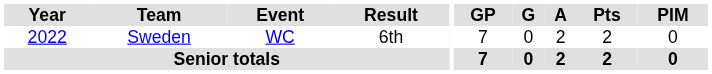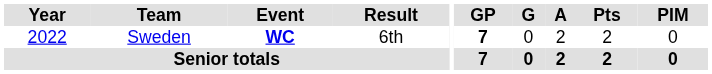Sweden | Event: normal -> bold
Sweden | GP: normal -> bold
